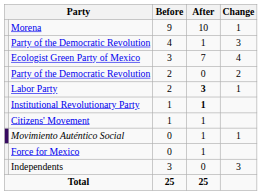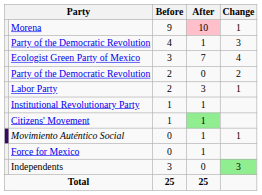Morena | After: no background -> pink background
Labor Party | After: bold -> normal
Institutional Revolutionary Party | After: bold -> normal
Citizens' Movement | After: no background -> lightgreen background
Independents | Change: no background -> lightgreen background
